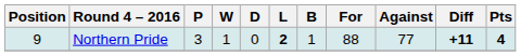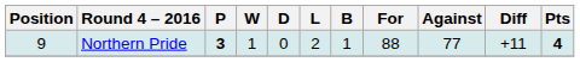Northern Pride | P: normal -> bold
Northern Pride | L: bold -> normal
Northern Pride | Diff: bold -> normal
